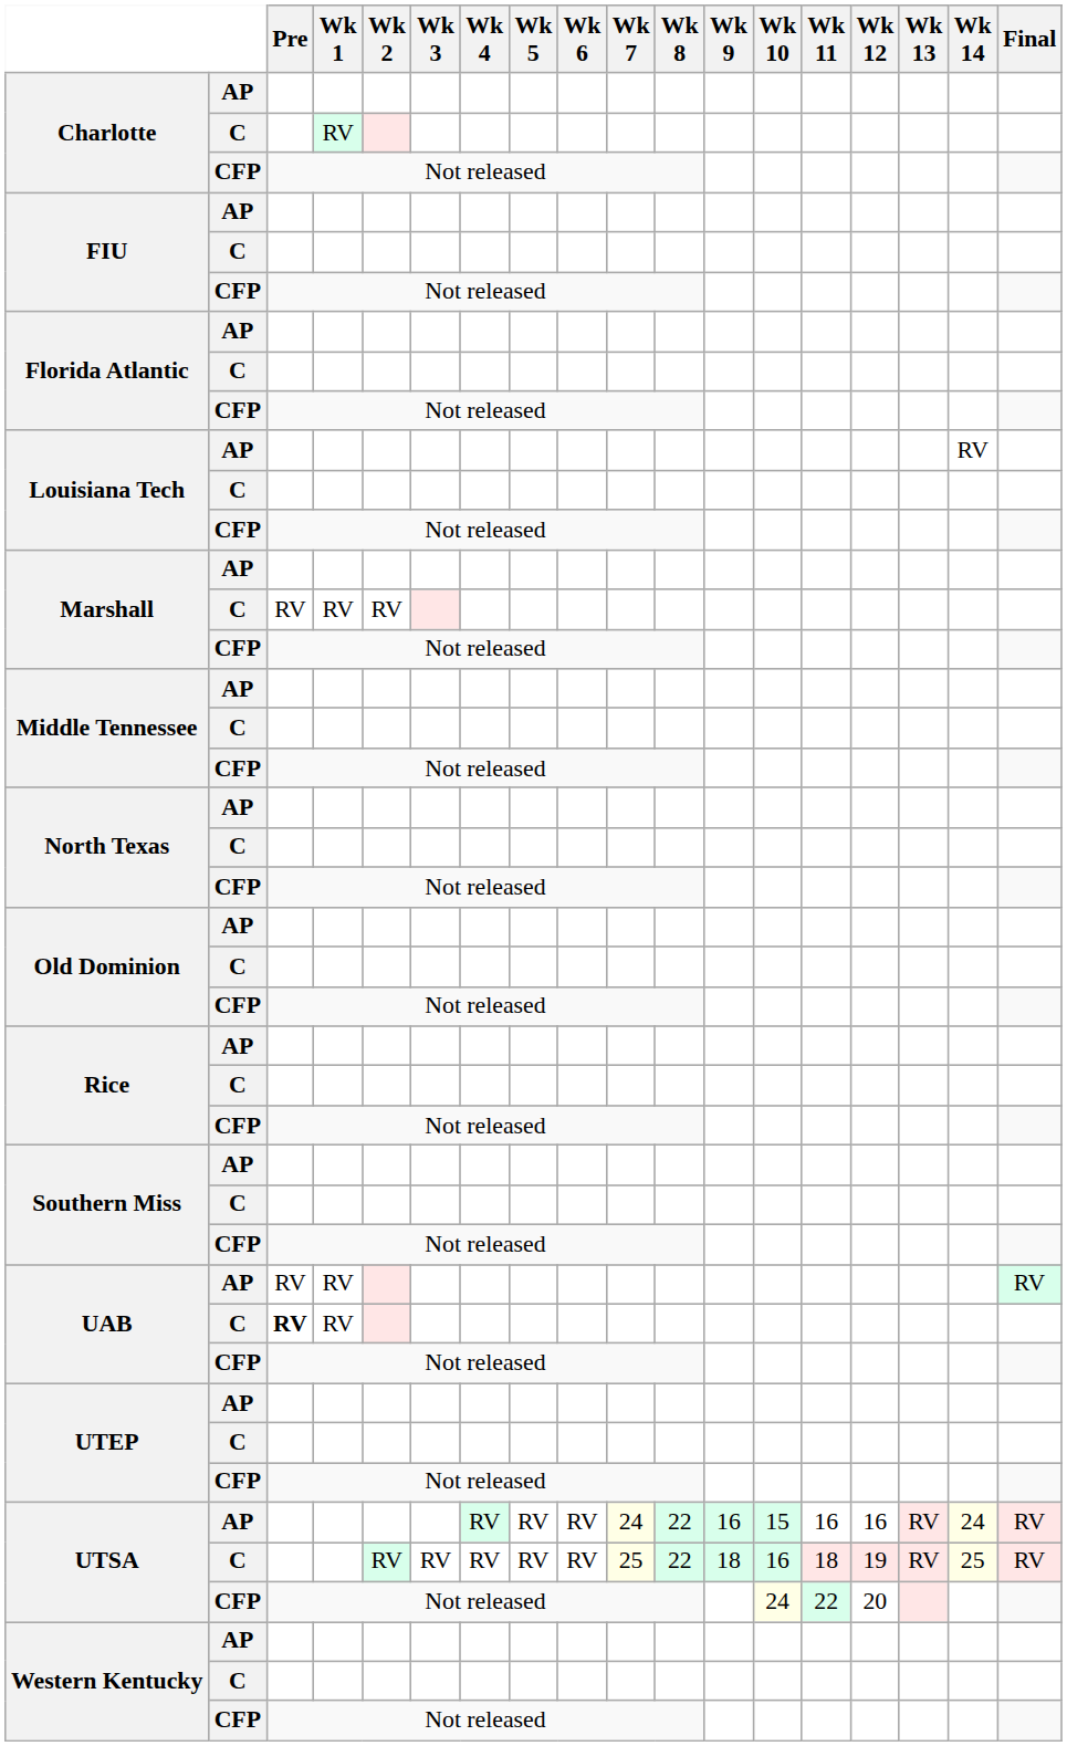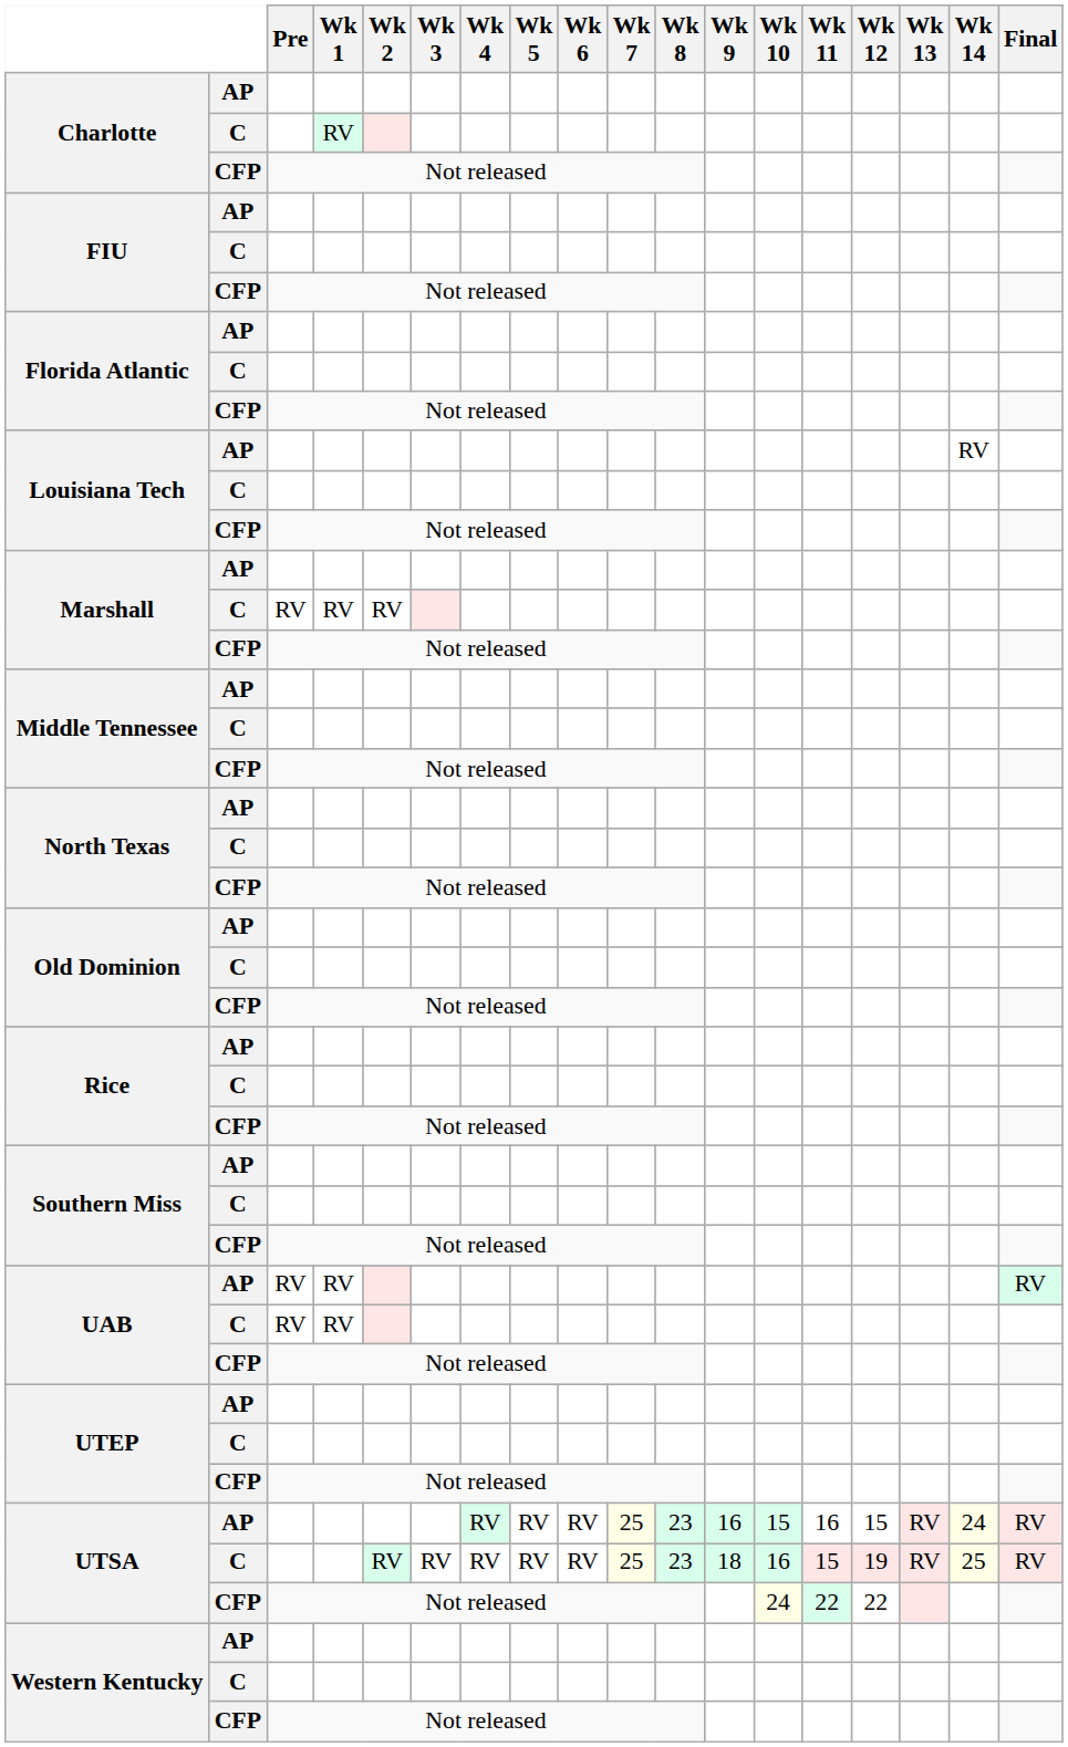UAB / C | Pre: bold -> normal
UTSA / AP | Wk 7: 24 -> 25
UTSA / AP | Wk 8: 22 -> 23
UTSA / AP | Wk 12: 16 -> 15
UTSA / C | Wk 8: 22 -> 23
UTSA / C | Wk 11: 18 -> 15
UTSA / CFP | Wk 12: 20 -> 22
